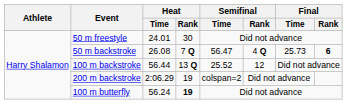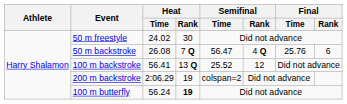50 m freestyle | Heat / Time: 24.01 -> 24.02
50 m backstroke | Final / Time: 25.73 -> 25.76
50 m backstroke | Final / Rank: bold -> normal
100 m backstroke | Heat / Time: 56.44 -> 56.41
